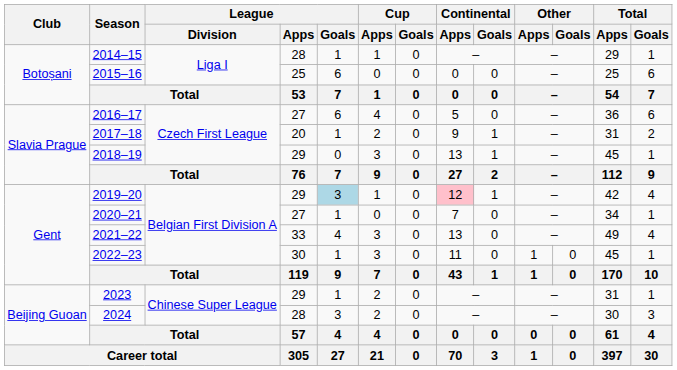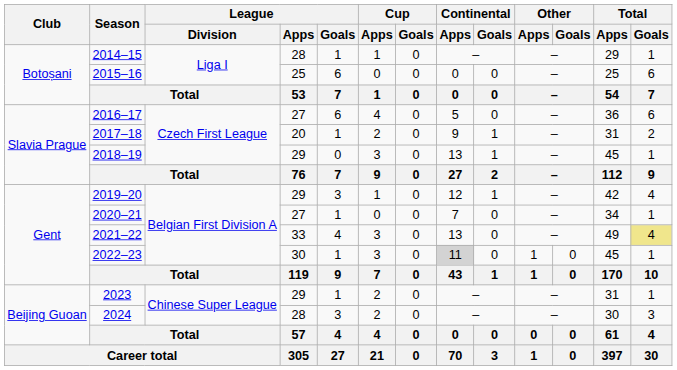2019–20 | League / Goals: lightblue background -> no background
2019–20 | Continental / Apps: pink background -> no background
2021–22 | Total / Goals: no background -> khaki background
2022–23 | Continental / Apps: no background -> lightgrey background
